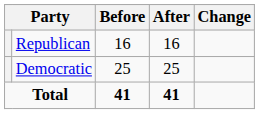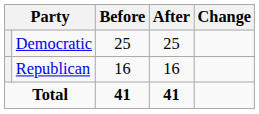rows swapped: Democratic <-> Republican
